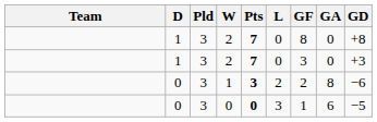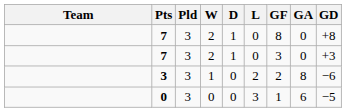columns swapped: Pts <-> D
